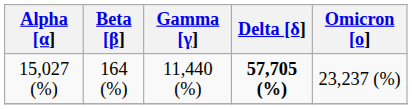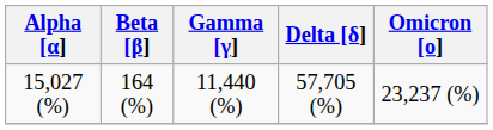15,027 (%) | Delta [δ]: bold -> normal
